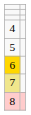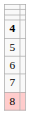row 4 | column 1: normal -> bold
row 6 | column 1: gold background -> no background
row 7 | column 1: khaki background -> no background
